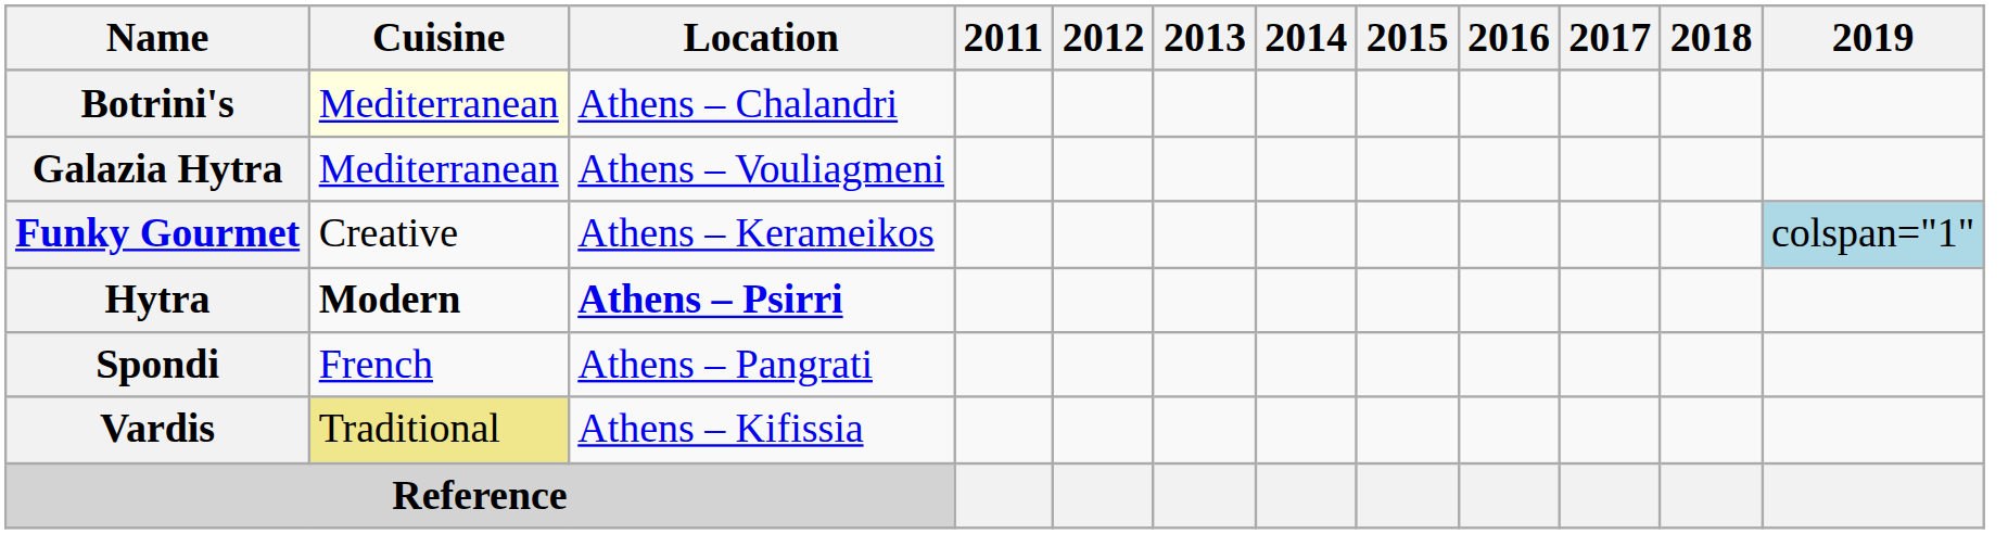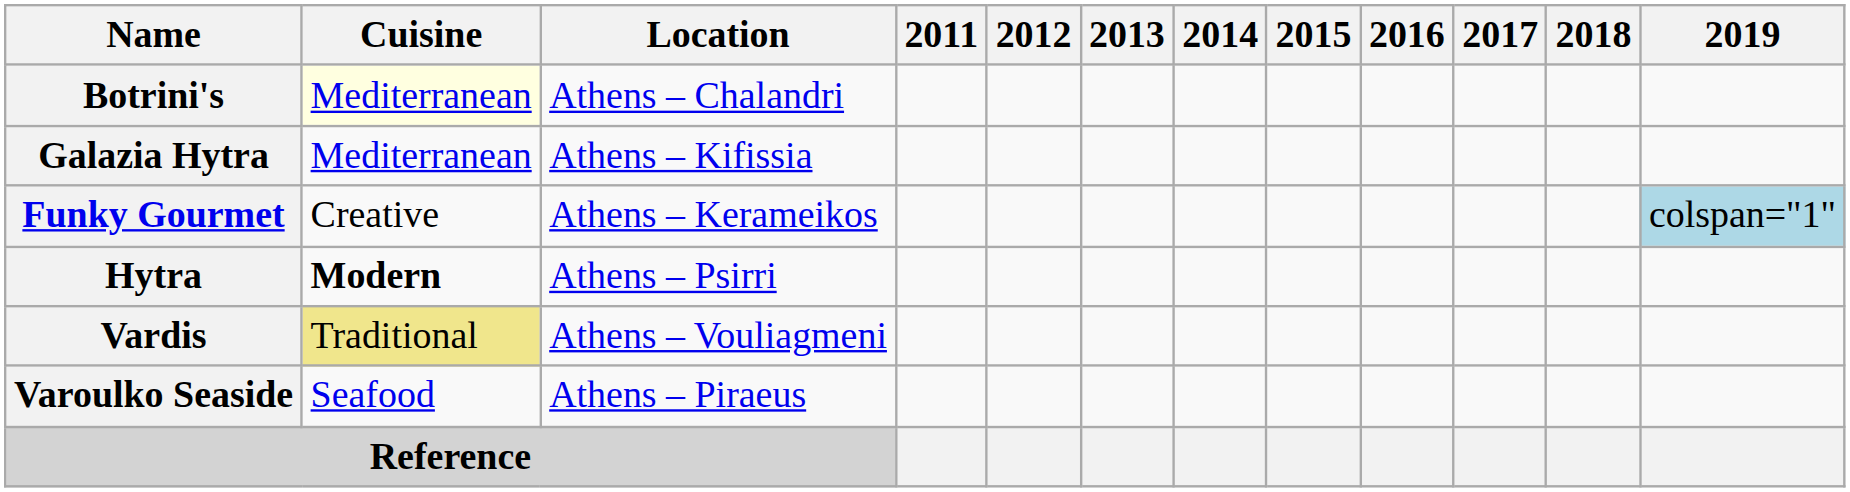Galazia Hytra | Location: Athens – Vouliagmeni -> Athens – Kifissia
Hytra | Location: bold -> normal
- row: Spondi | French | Athens – Pangrati
Vardis | Location: Athens – Kifissia -> Athens – Vouliagmeni
+ row: Varoulko Seaside | Seafood | Athens – Piraeus
